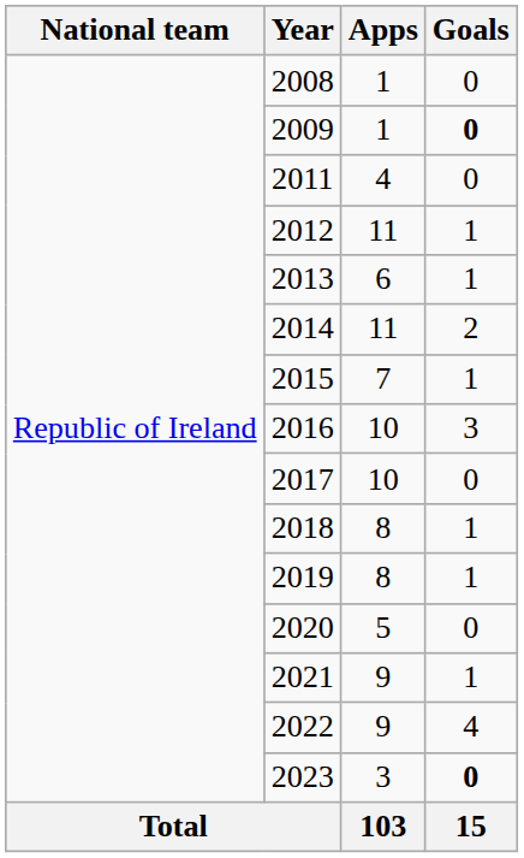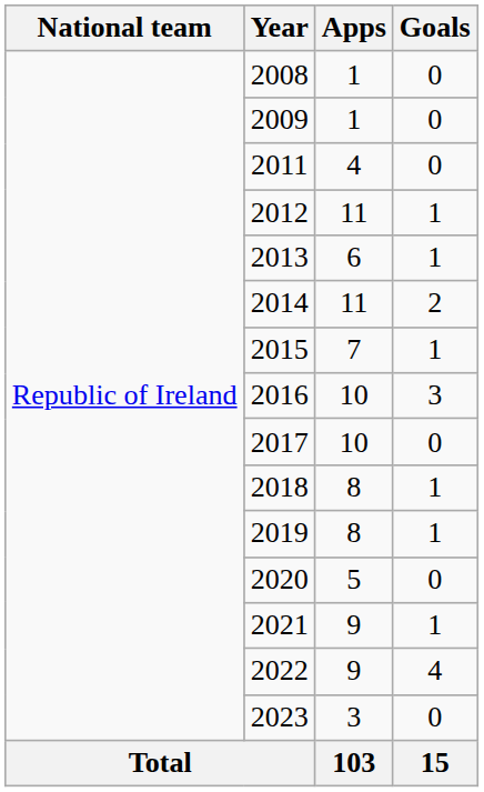2009 | Goals: bold -> normal
2023 | Goals: bold -> normal
